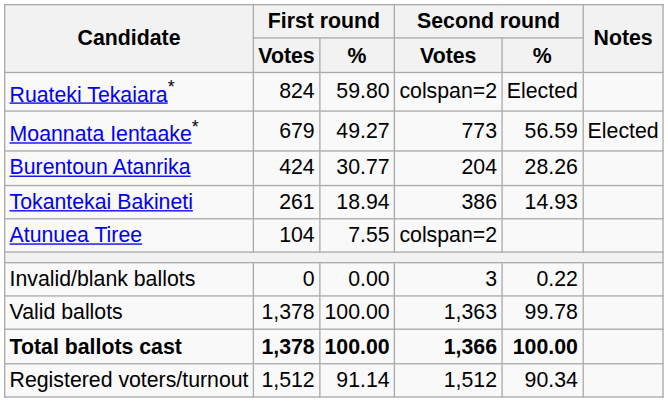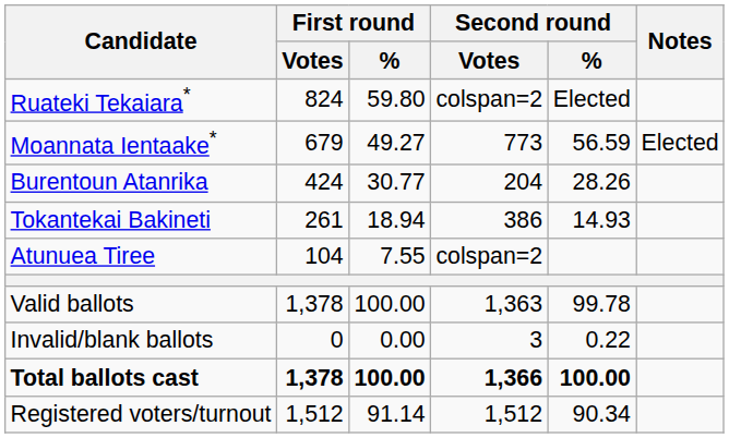rows swapped: Valid ballots <-> Invalid/blank ballots
